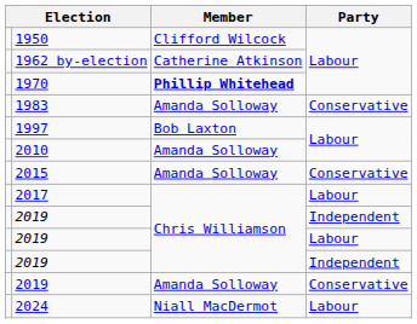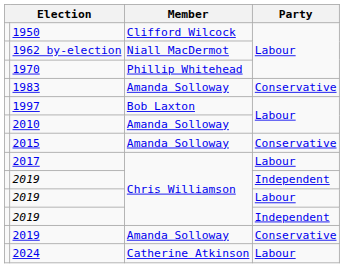1962 by-election | Member: Catherine Atkinson -> Niall MacDermot
1970 | Member: bold -> normal
2024 | Member: Niall MacDermot -> Catherine Atkinson
